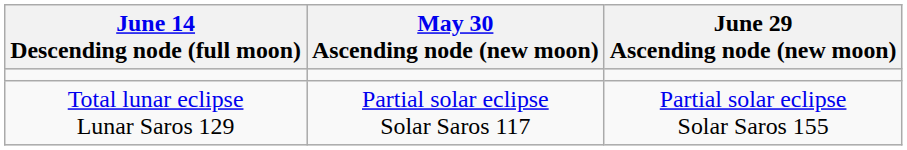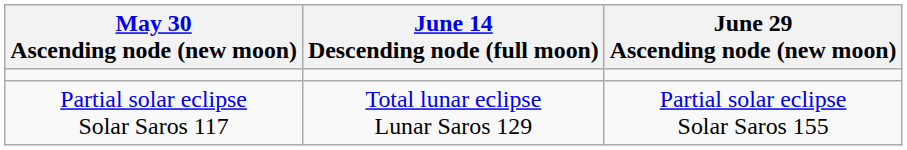columns swapped: May 30 Ascending node (new moon) <-> June 14 Descending node (full moon)
